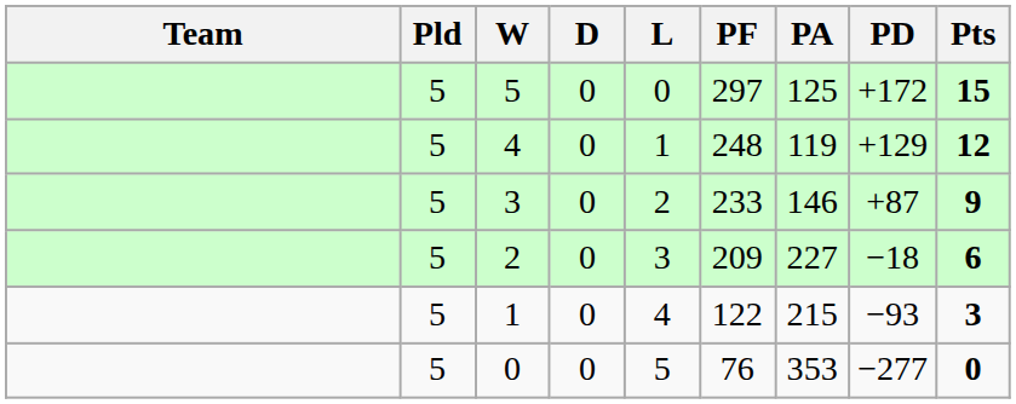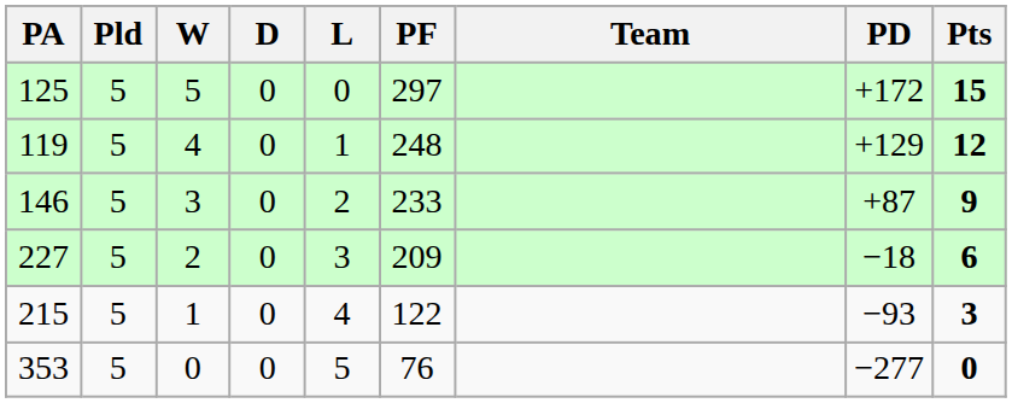columns swapped: Team <-> PA
